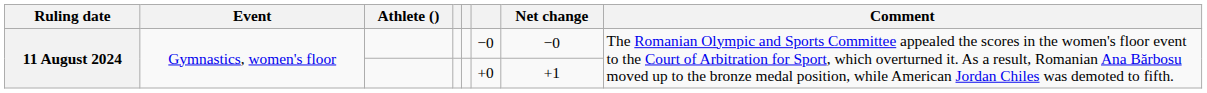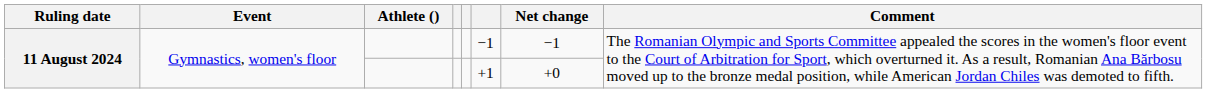row 2 | column 6: −0 -> −1
row 2 | Net change: −0 -> −1
row 3 | column 6: +0 -> +1
row 3 | Net change: +1 -> +0
